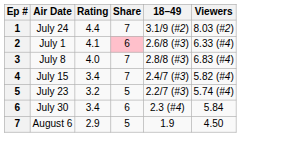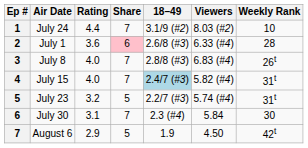+ column: Weekly Rank | 10 | 28 | 26t | 31t | 31t | 30 | 42t
July 1 | Rating: 4.1 -> 3.6
July 15 | Rating: 3.4 -> 4.0
July 15 | 18–49: no background -> lightblue background
July 30 | Rating: 3.4 -> 3.1
July 30 | Share: 6 -> 7
